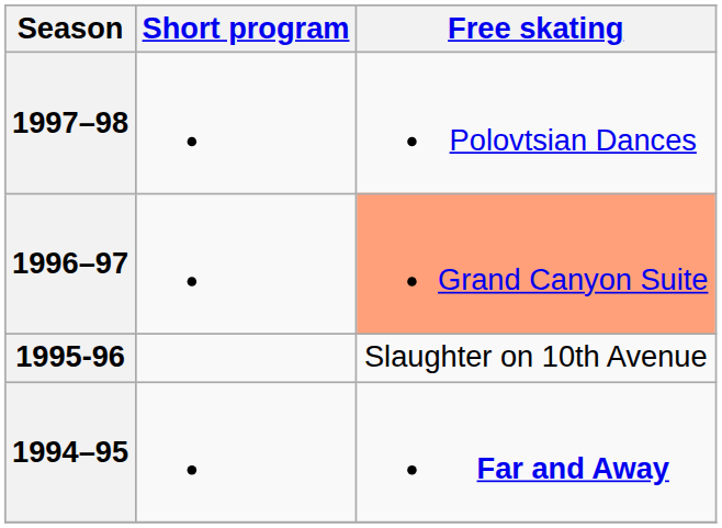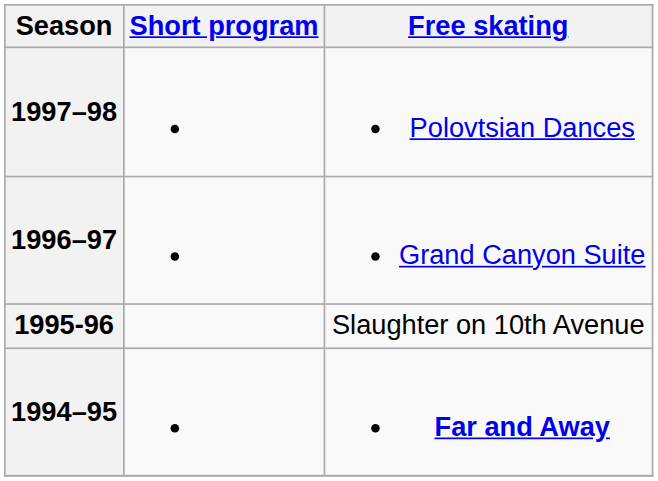1996–97 | Free skating: lightsalmon background -> no background
